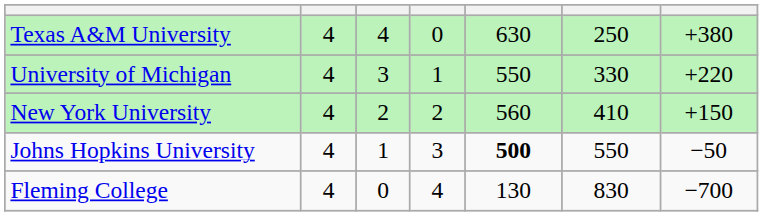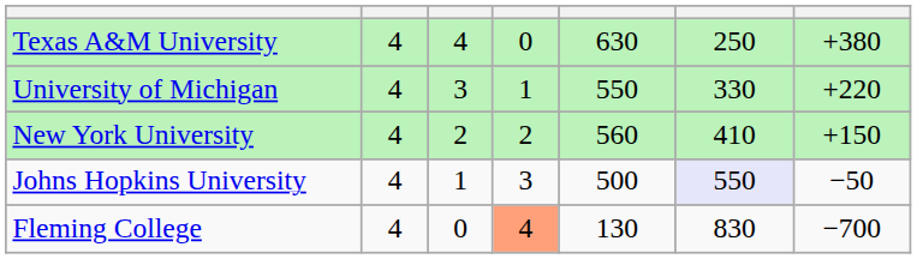Johns Hopkins University | column 5: bold -> normal
Johns Hopkins University | column 6: no background -> lavender background
Fleming College | column 4: no background -> lightsalmon background
